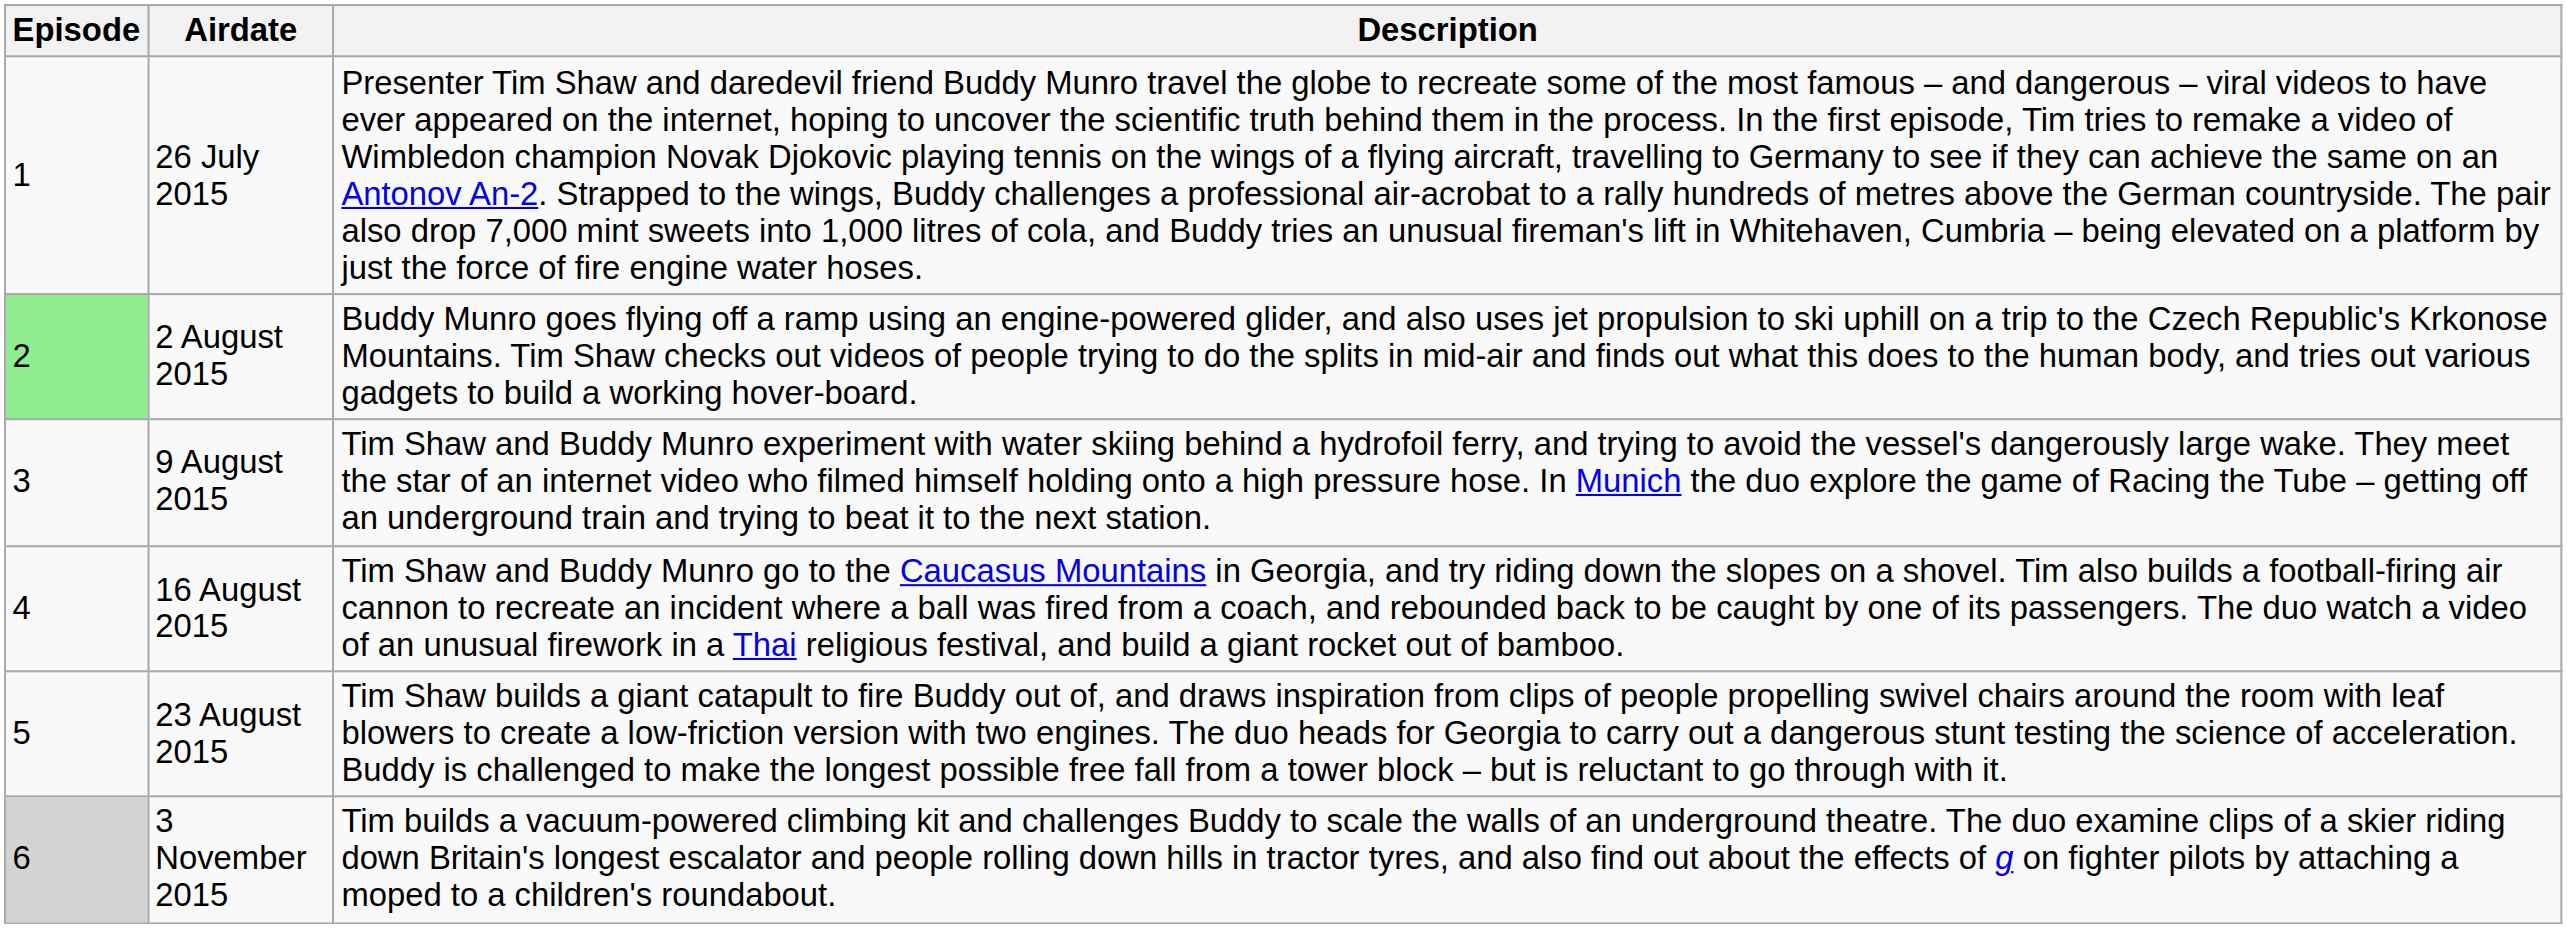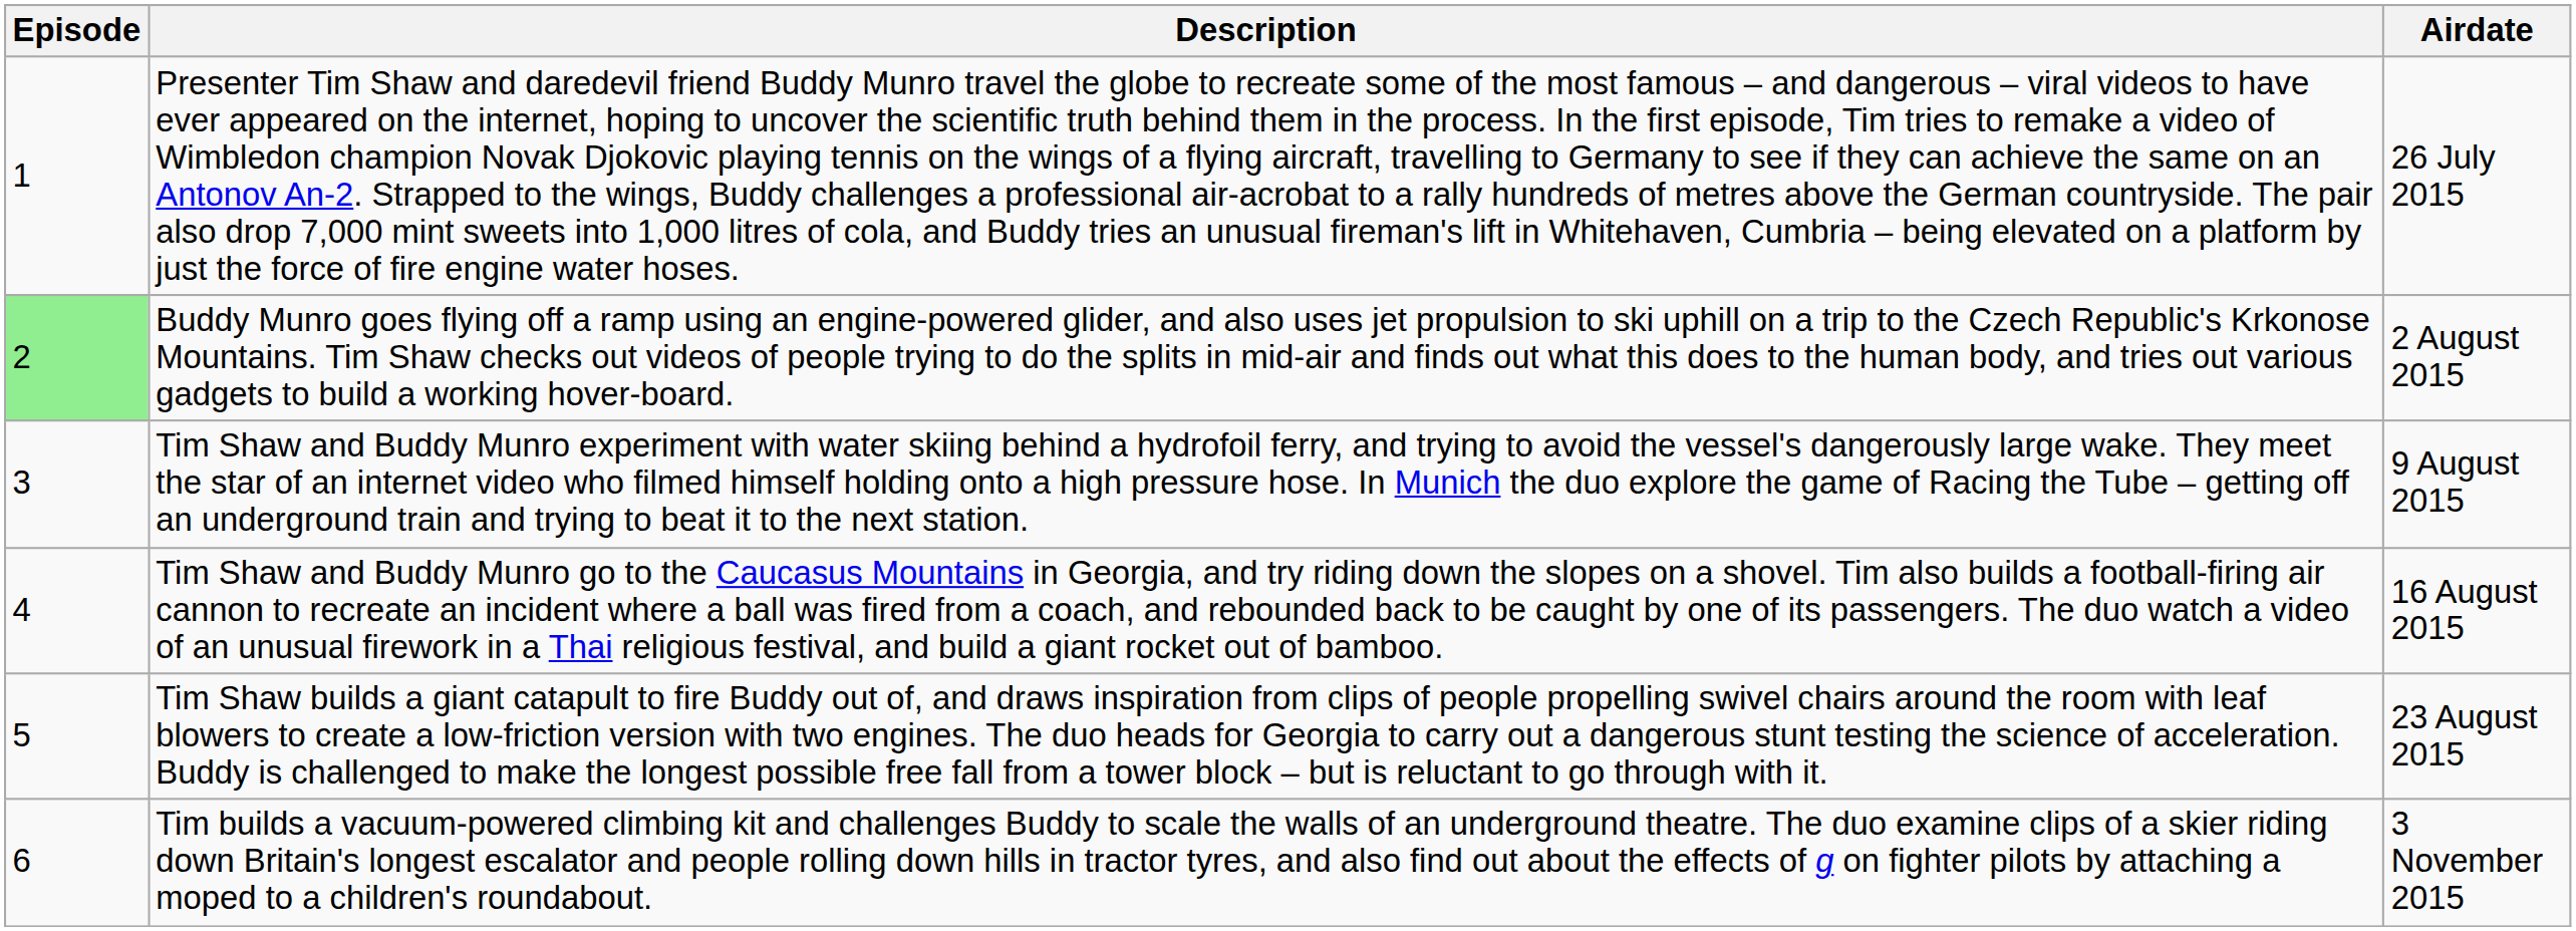columns swapped: Description <-> Airdate
row 7 | Episode: lightgrey background -> no background
